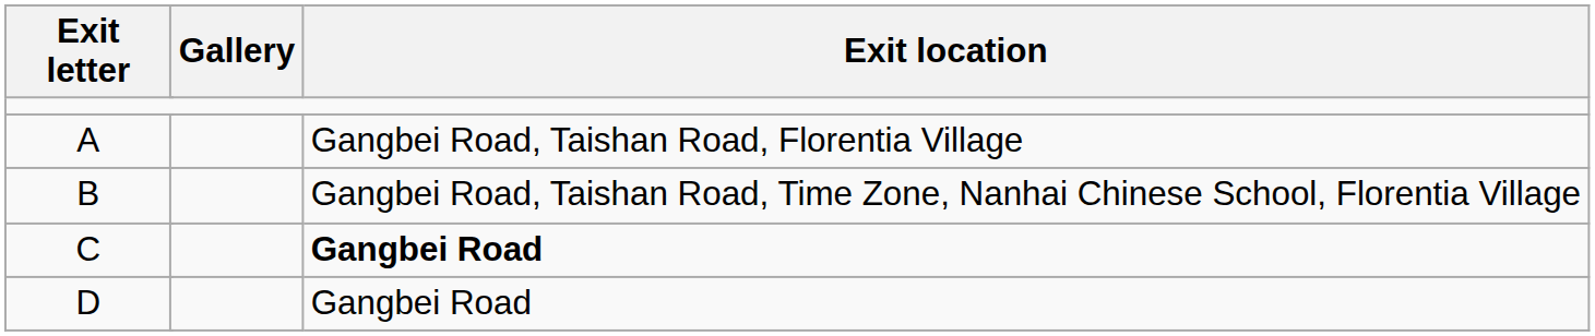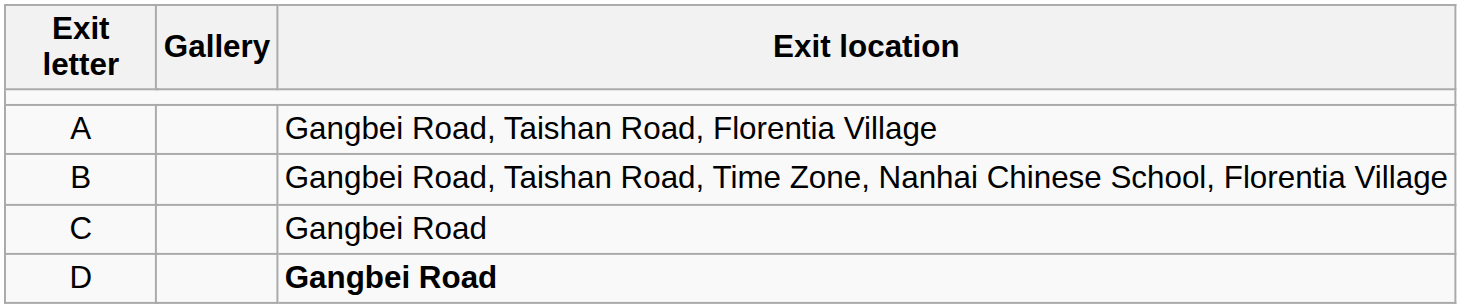C | Exit location: bold -> normal
D | Exit location: normal -> bold
